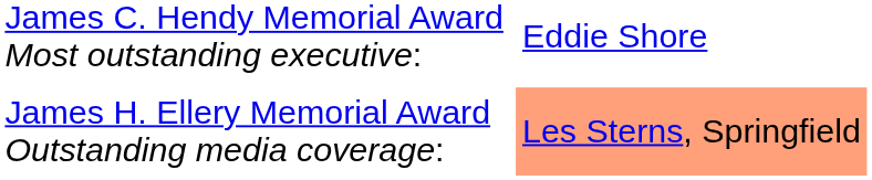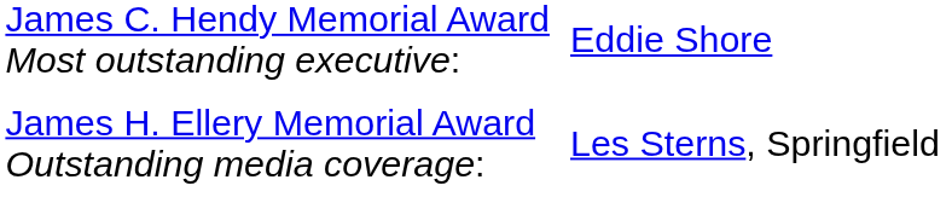James H. Ellery Memorial Award Outstanding media coverage: | column 2: lightsalmon background -> no background
